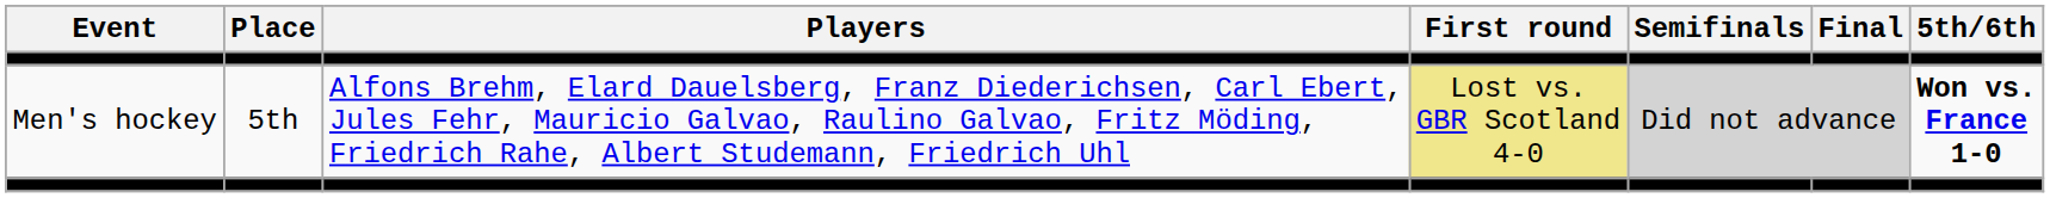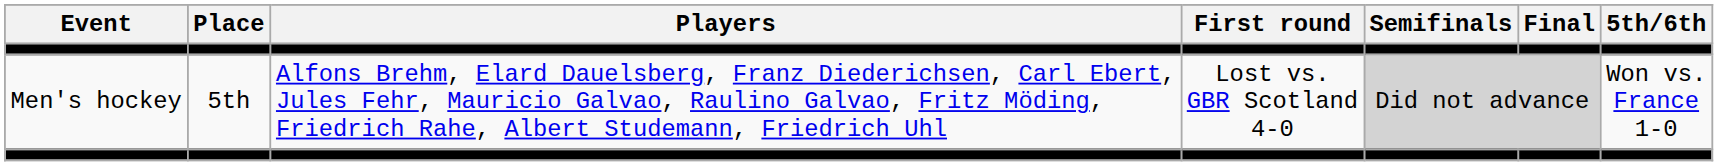Men's hockey | First round: khaki background -> no background
Men's hockey | 5th/6th: bold -> normal
